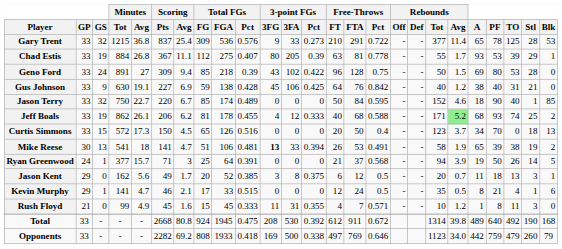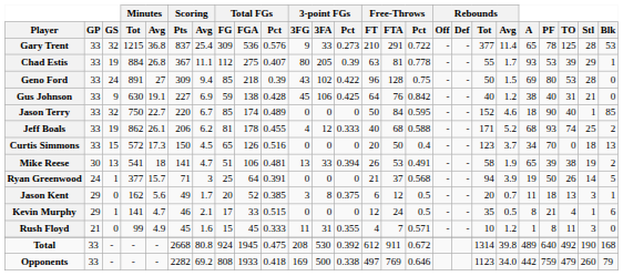Jeff Boals | Rebounds / Avg: lightgreen background -> no background
Mike Reese | 3-point FGs / 3FG: bold -> normal
